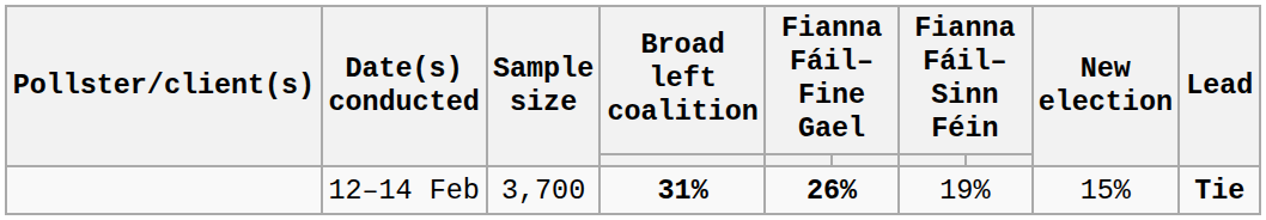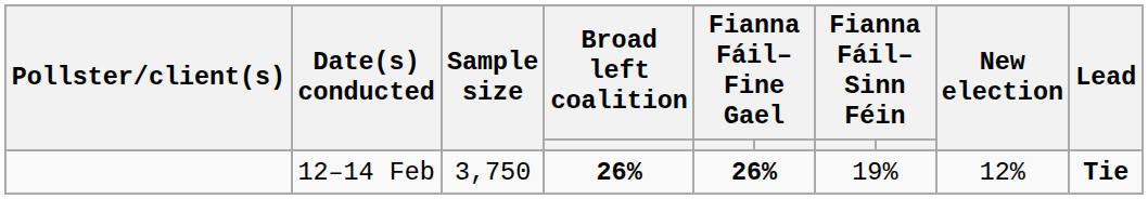12–14 Feb | Sample size: 3,700 -> 3,750
12–14 Feb | Broad left coalition: 31% -> 26%
12–14 Feb | New election: 15% -> 12%
